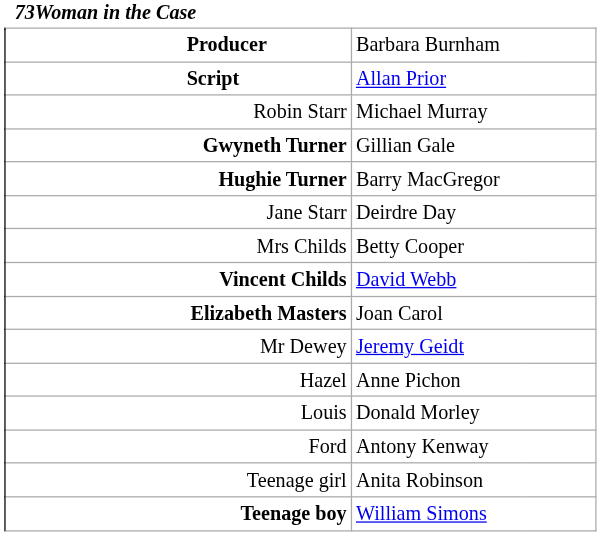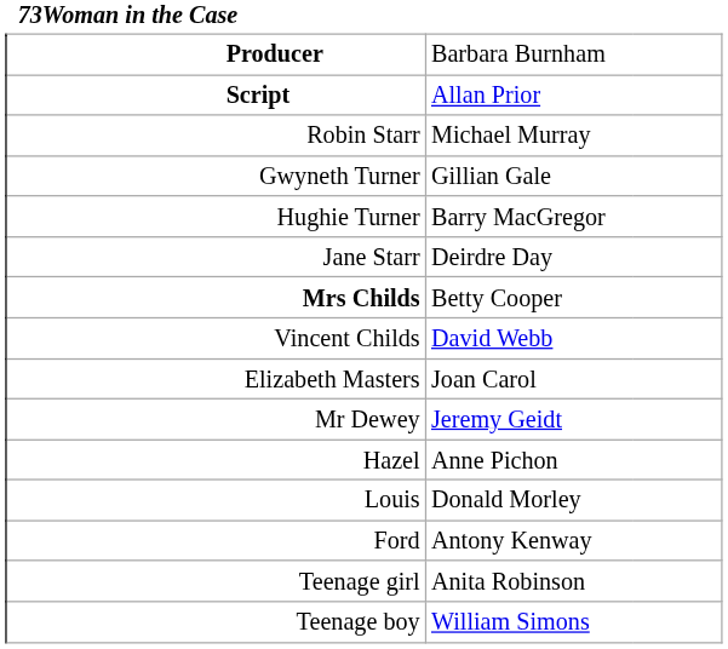Gwyneth Turner | column 2: bold -> normal
Hughie Turner | column 2: bold -> normal
Mrs Childs | column 2: normal -> bold
Vincent Childs | column 2: bold -> normal
Elizabeth Masters | column 2: bold -> normal
Teenage boy | column 2: bold -> normal
